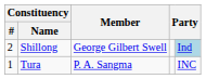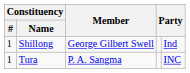Shillong | Constituency / #: 2 -> 1
Shillong | column 5: lightblue background -> no background
